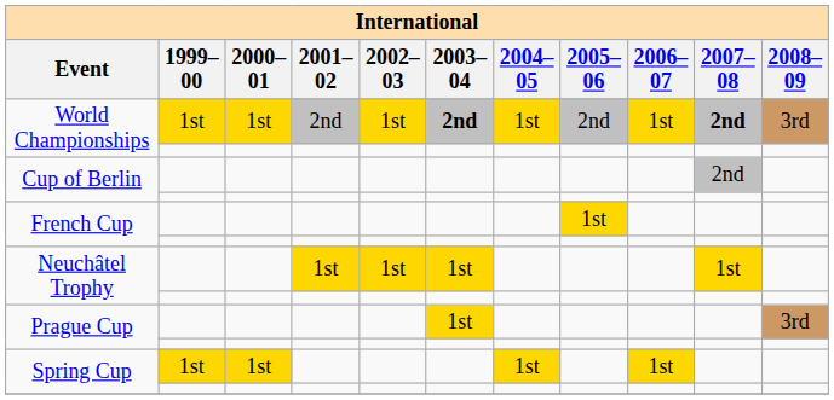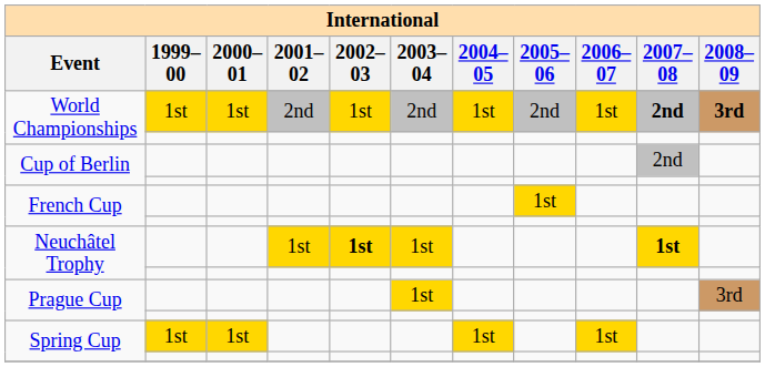World Championships / 2nd | 2003–04: bold -> normal
World Championships / 2nd | 2008–09: normal -> bold
Neuchâtel Trophy / 1st | 2002–03: normal -> bold
Neuchâtel Trophy / 1st | 2007–08: normal -> bold
